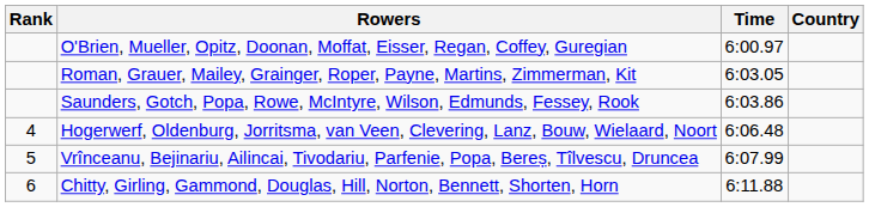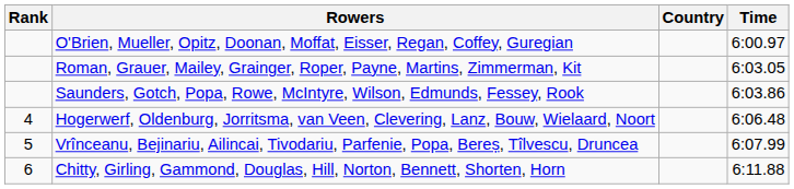columns swapped: Country <-> Time
